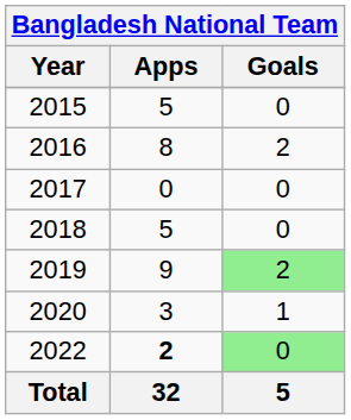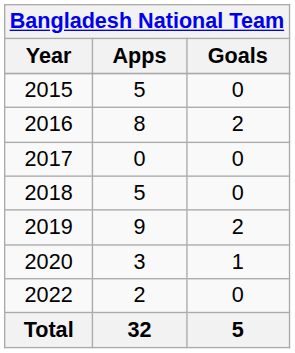2019 | Goals: lightgreen background -> no background
2022 | Apps: bold -> normal
2022 | Goals: lightgreen background -> no background
